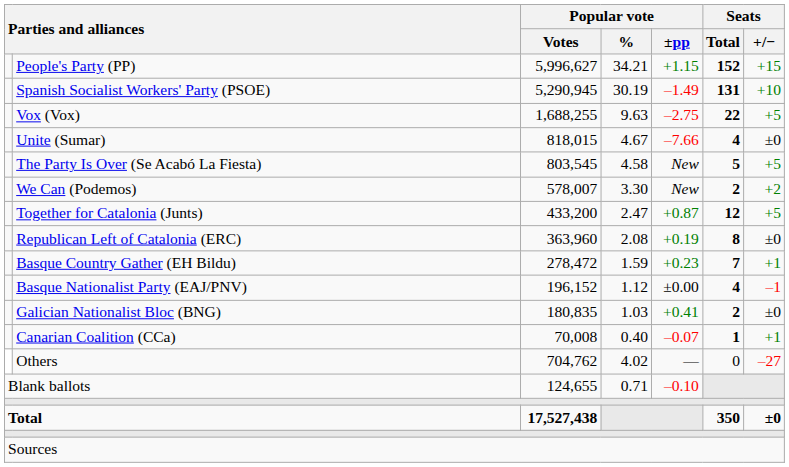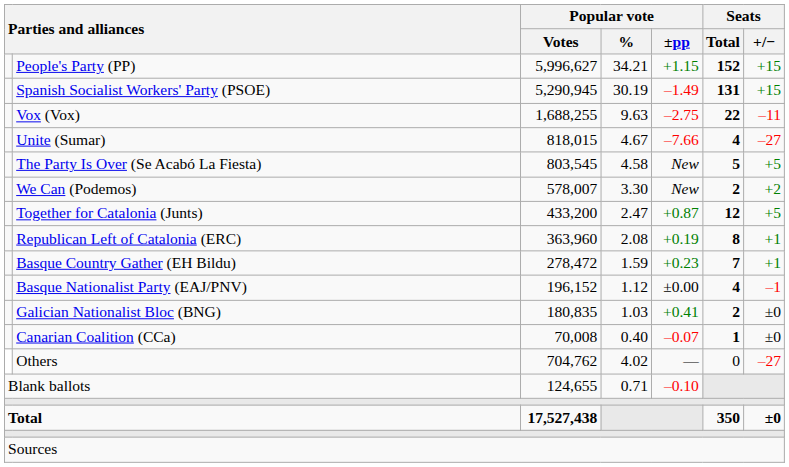Spanish Socialist Workers' Party (PSOE) | Seats / +/−: +10 -> +15
Vox (Vox) | Seats / +/−: +5 -> –11
Unite (Sumar) | Seats / +/−: ±0 -> –27
Republican Left of Catalonia (ERC) | Seats / +/−: ±0 -> +1
Canarian Coalition (CCa) | Seats / +/−: +1 -> ±0
